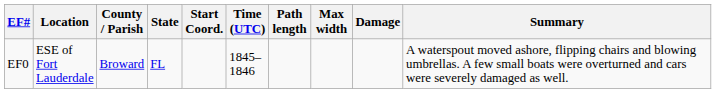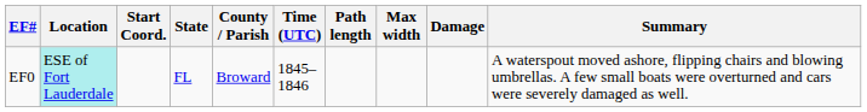columns swapped: County / Parish <-> Start Coord.
EF0 | Location: no background -> paleturquoise background
